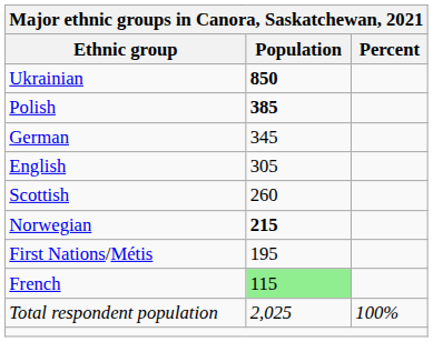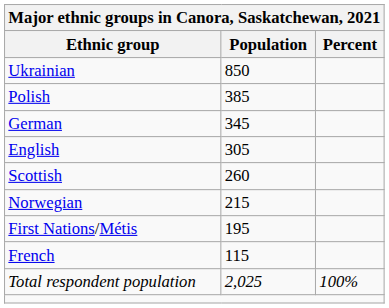Ukrainian | column 2: bold -> normal
Polish | column 2: bold -> normal
Norwegian | column 2: bold -> normal
French | column 2: lightgreen background -> no background
